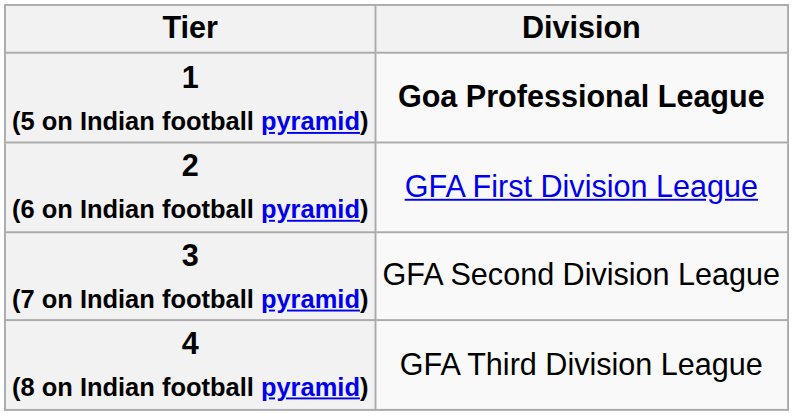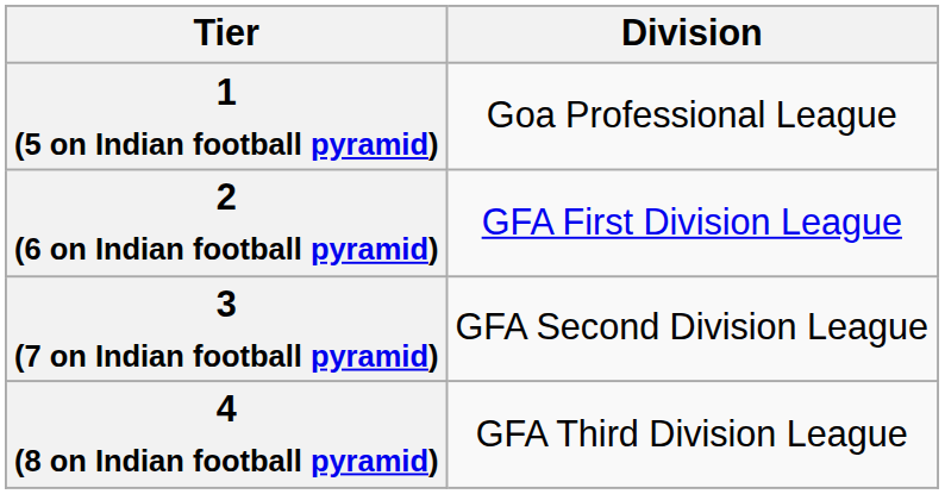1 (5 on Indian football pyramid) | Division: bold -> normal
